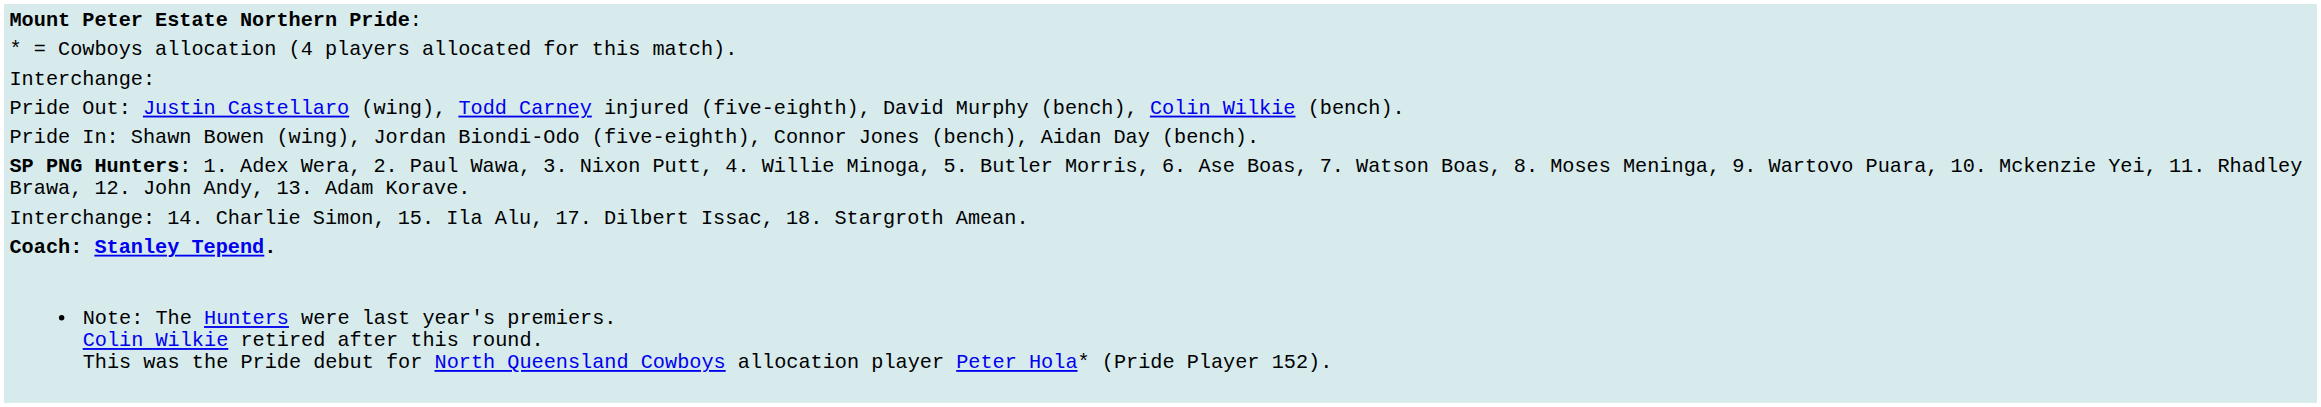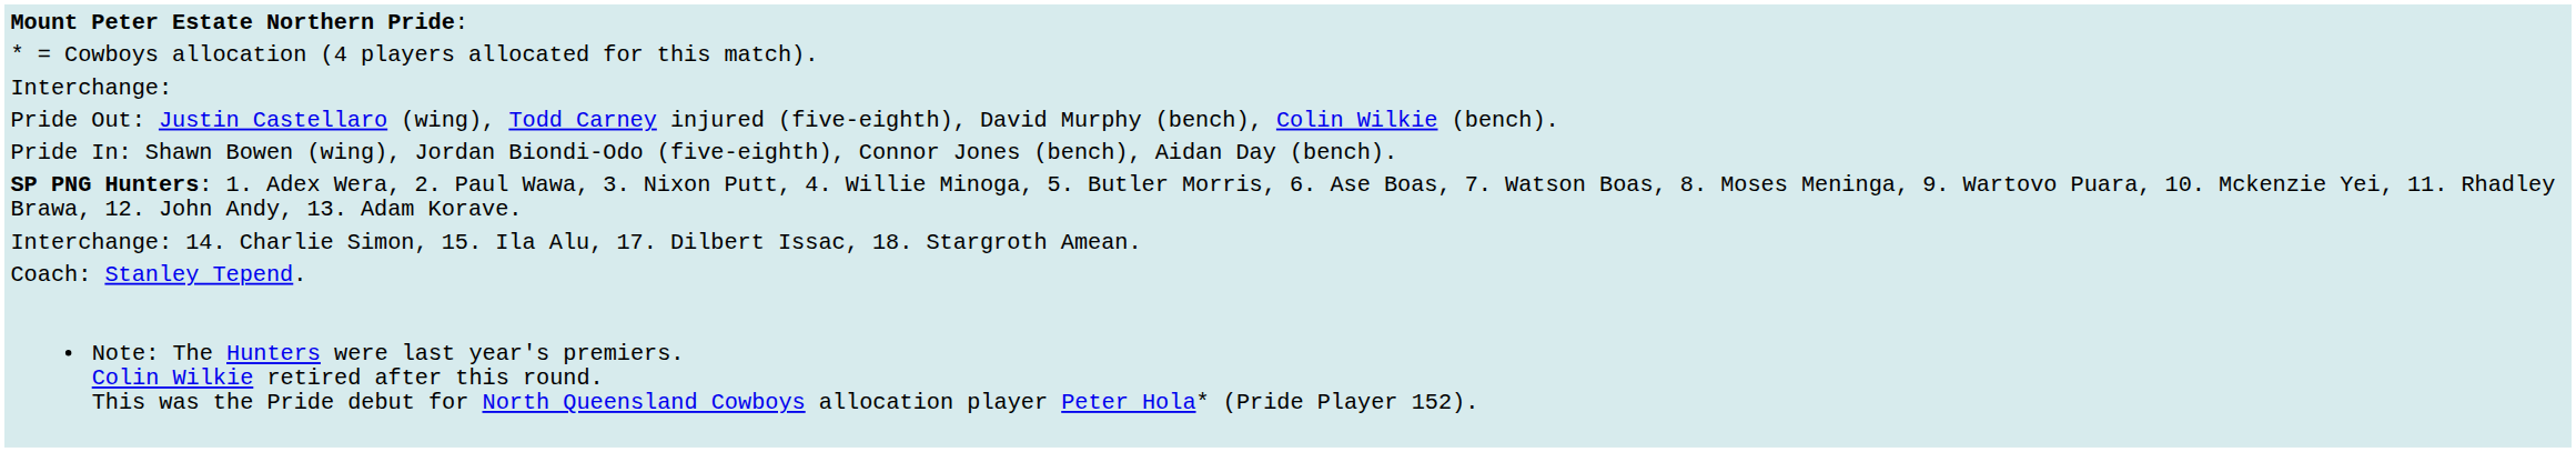row 8 | column 1: bold -> normal
